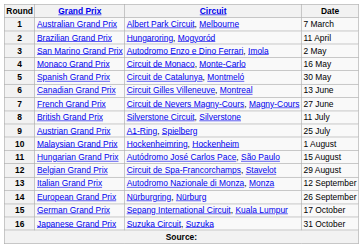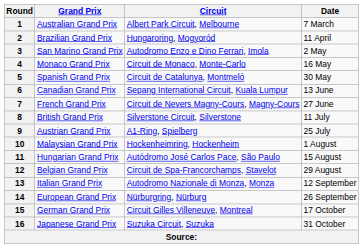6 | Circuit: Circuit Gilles Villeneuve, Montreal -> Sepang International Circuit, Kuala Lumpur
15 | Circuit: Sepang International Circuit, Kuala Lumpur -> Circuit Gilles Villeneuve, Montreal
